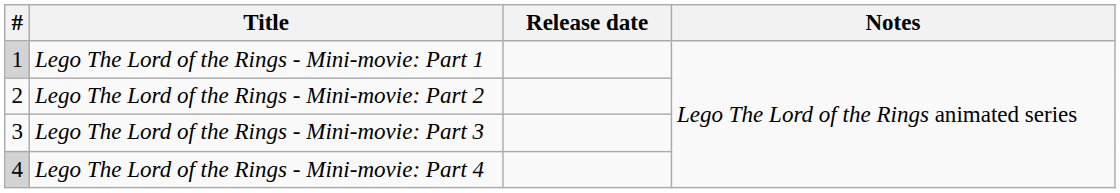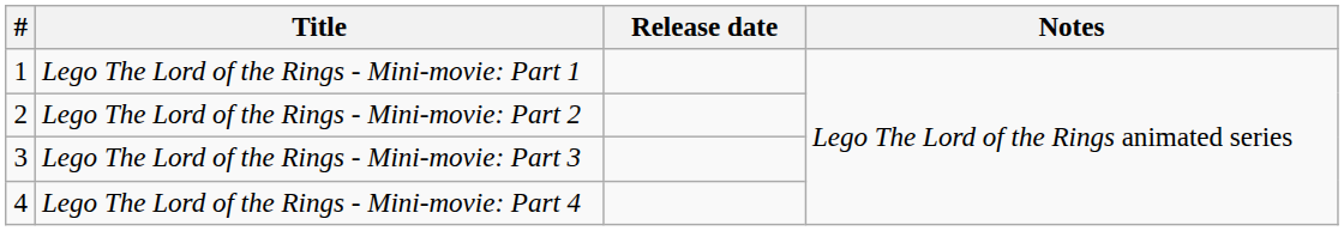Lego The Lord of the Rings - Mini-movie: Part 1 | #: lightgrey background -> no background
Lego The Lord of the Rings - Mini-movie: Part 4 | #: lightgrey background -> no background
